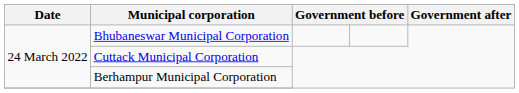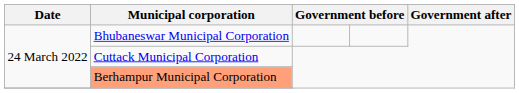Berhampur Municipal Corporation | Municipal corporation: no background -> lightsalmon background
